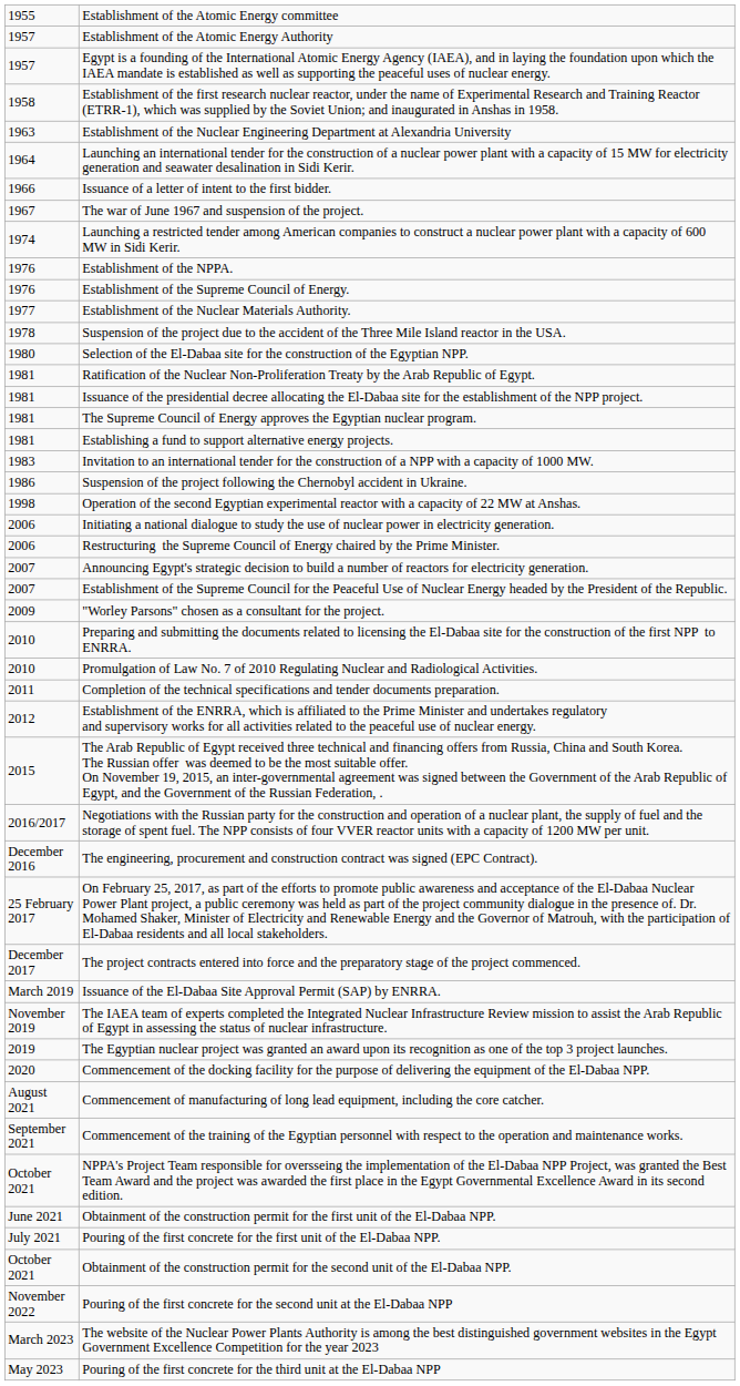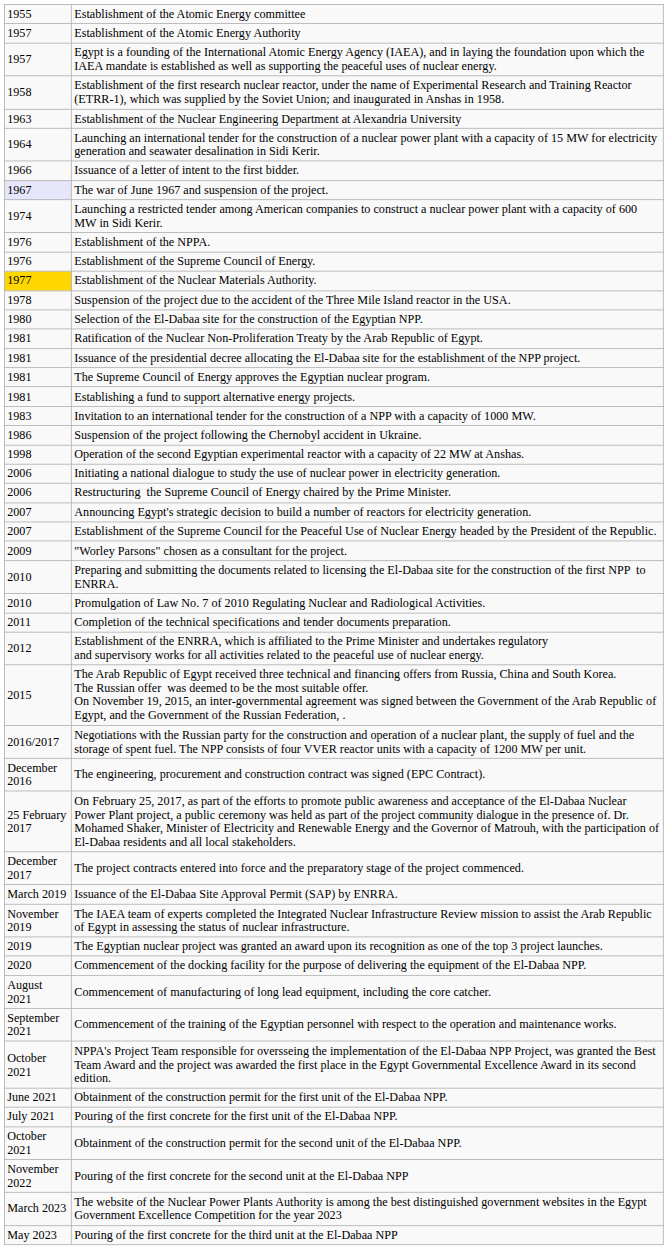The war of June 1967 and suspension of the project. | column 1: no background -> lavender background
Establishment of the Nuclear Materials Authority. | column 1: no background -> gold background
